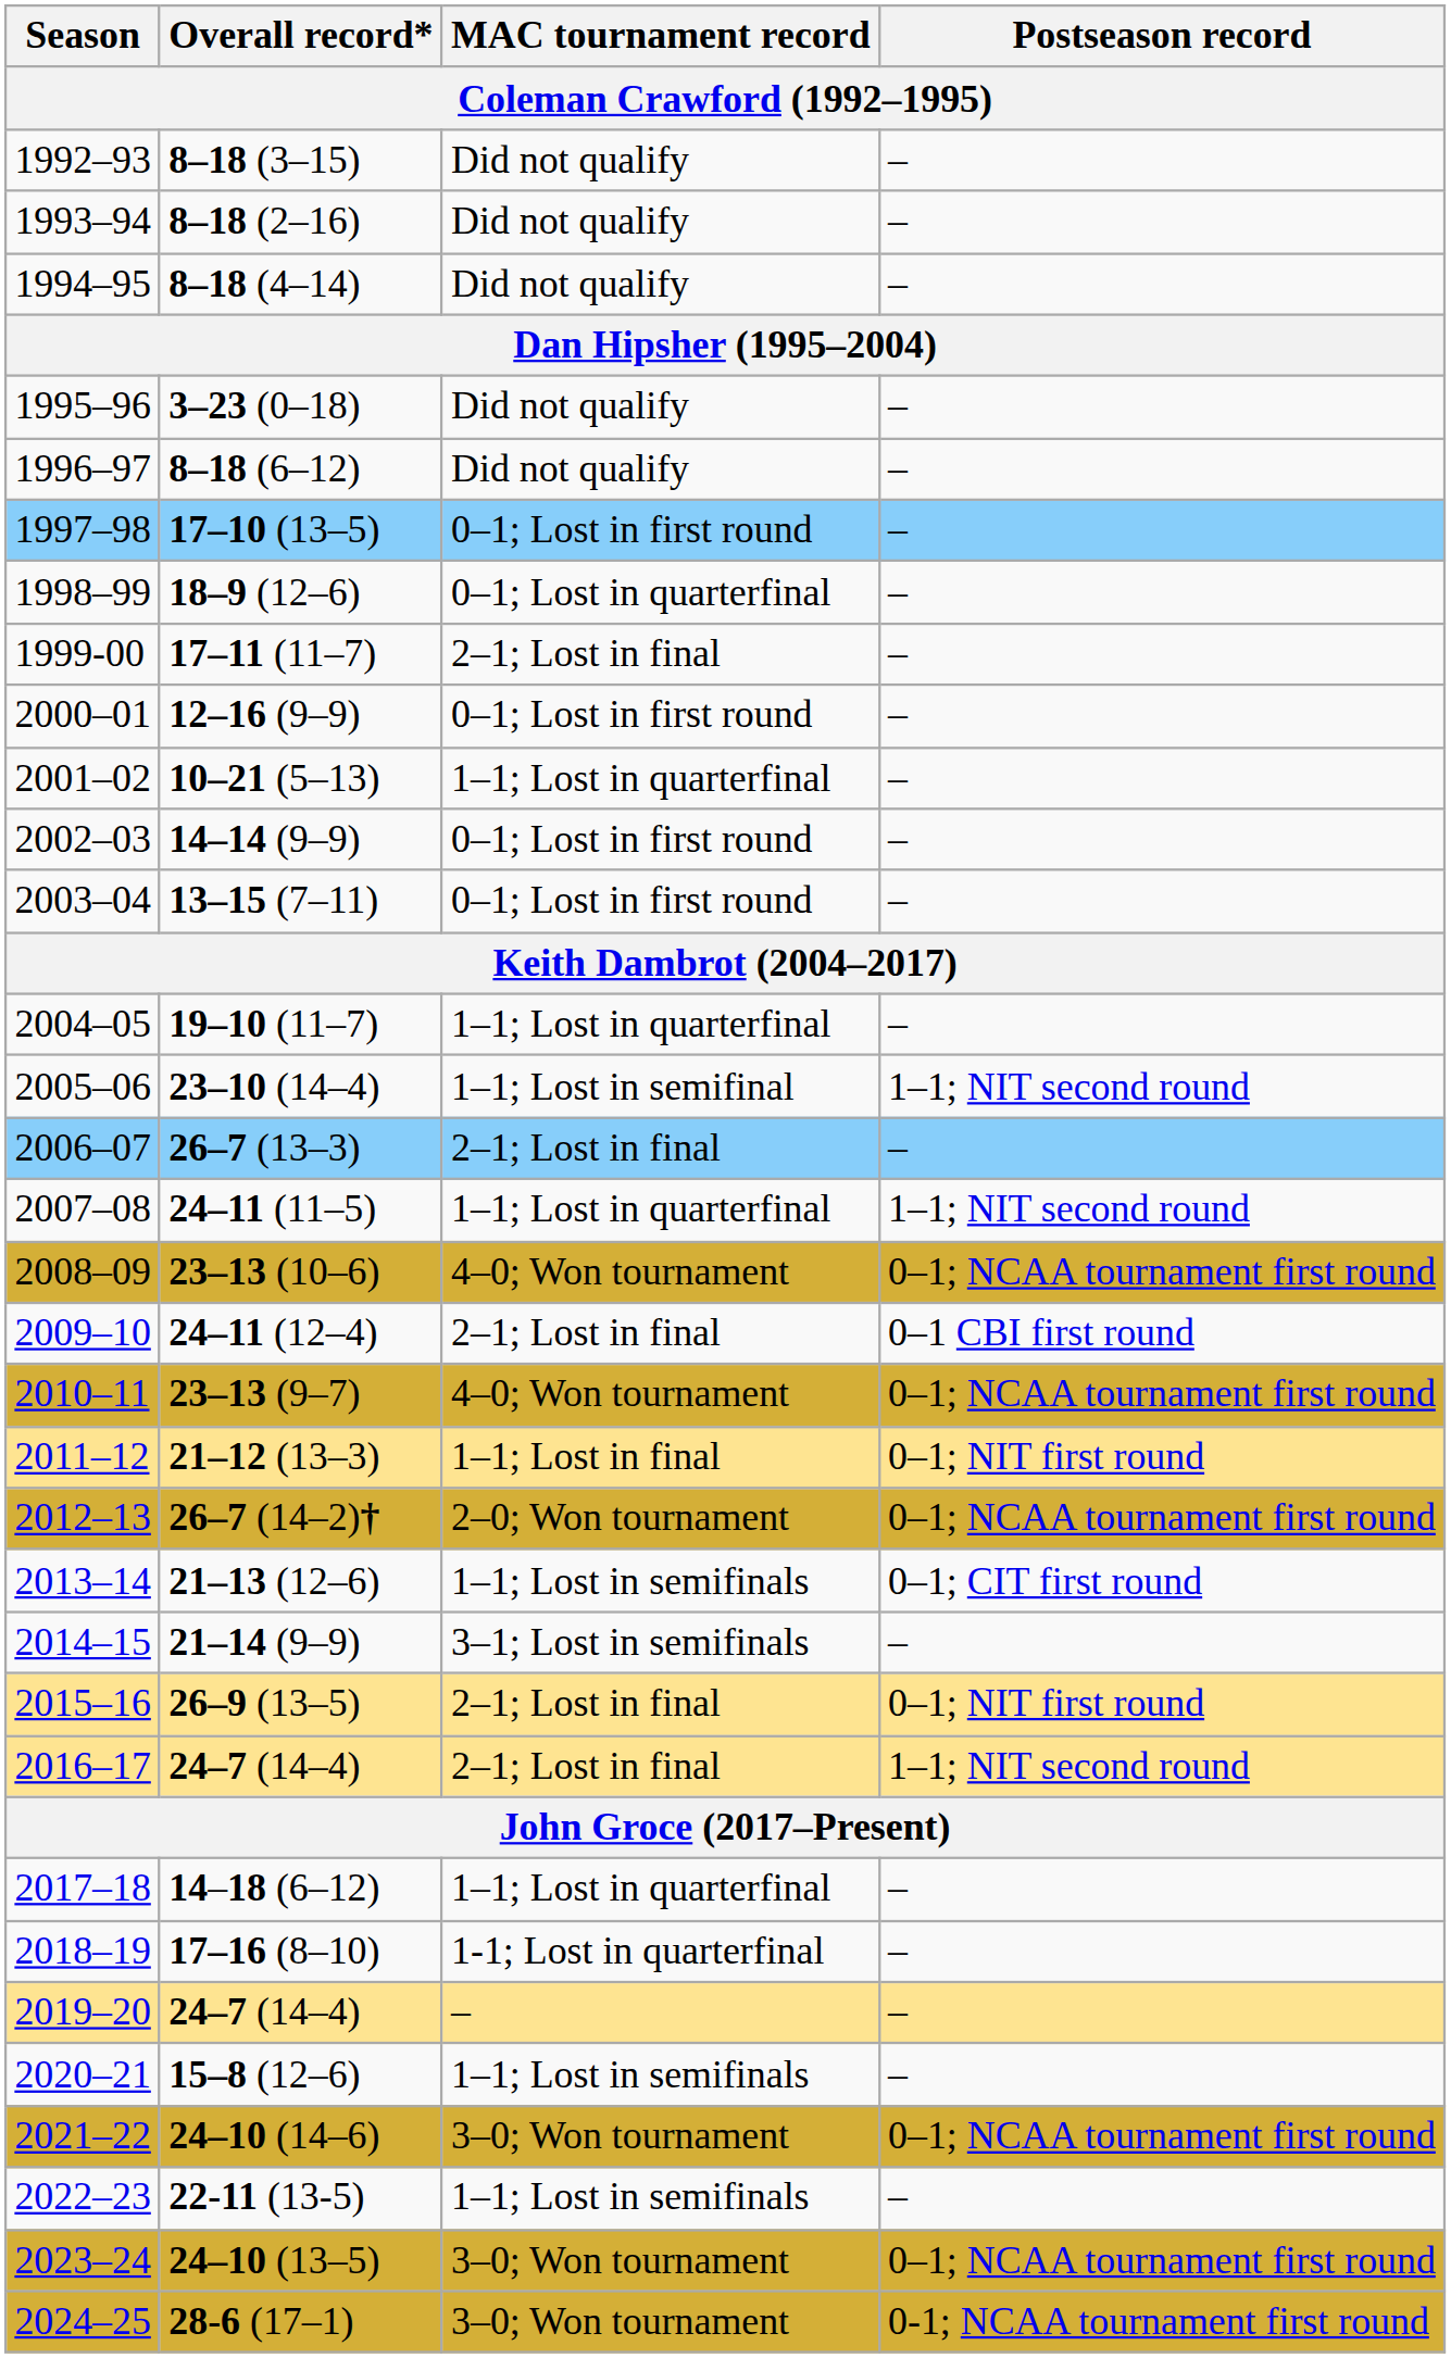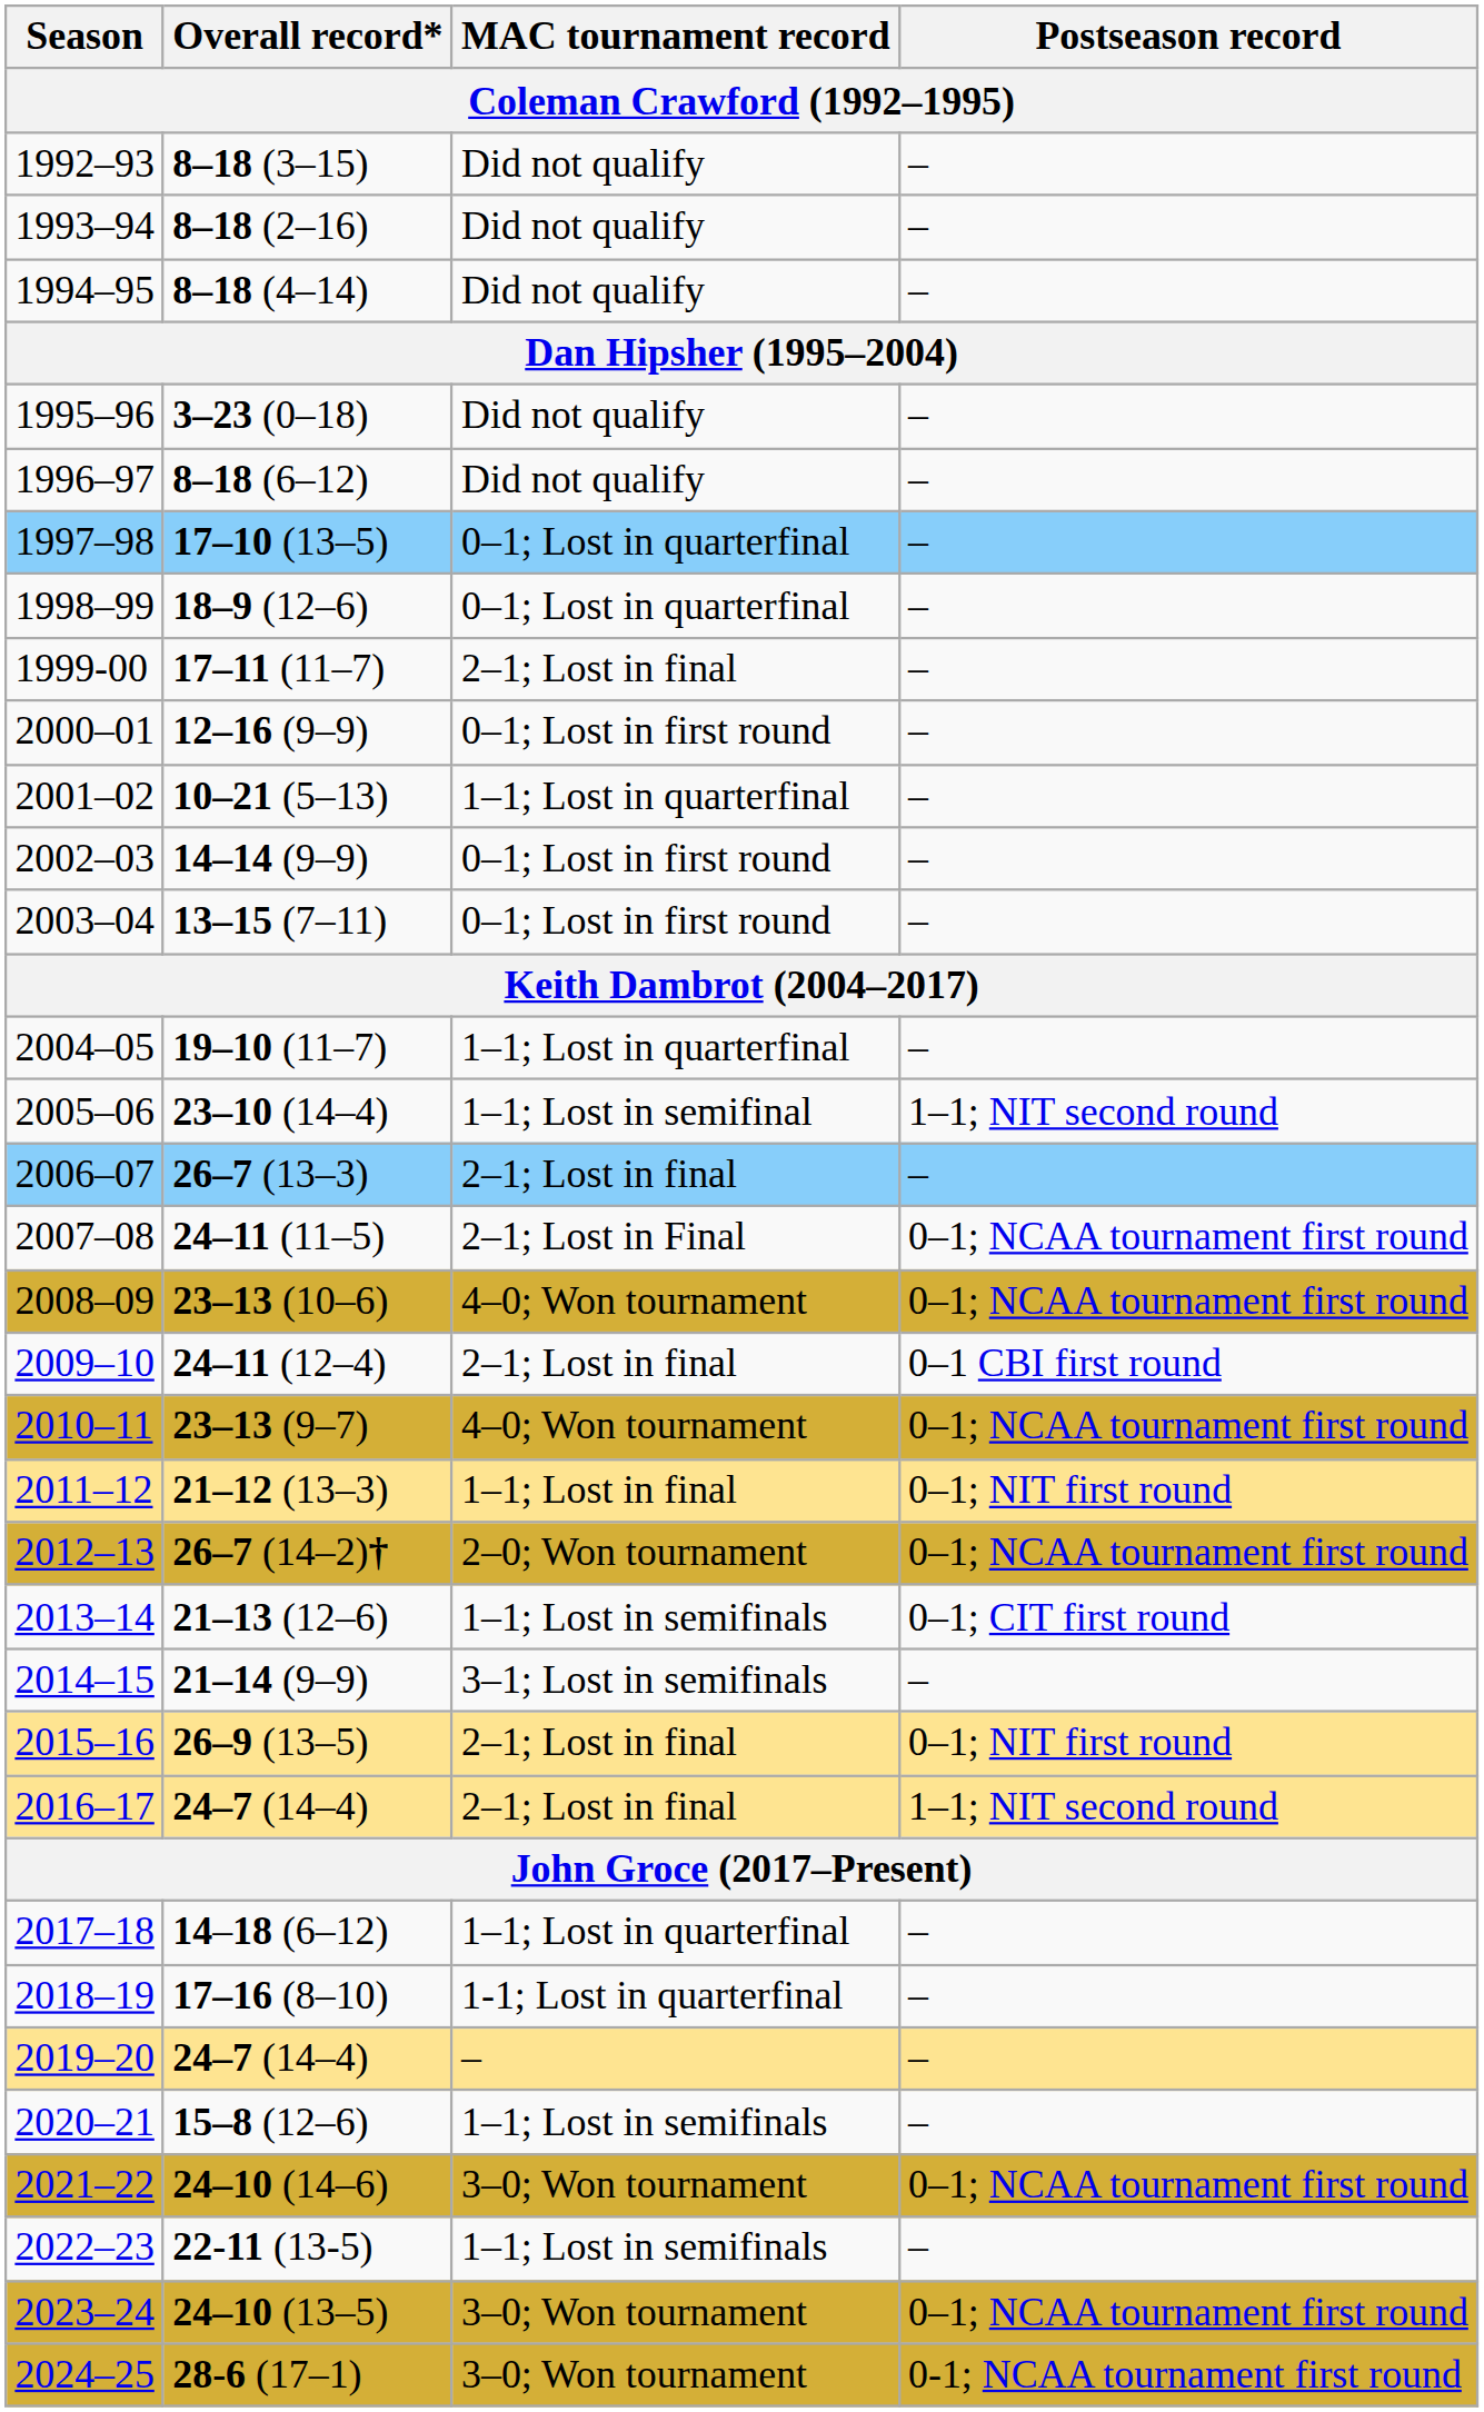1997–98 | MAC tournament record: 0–1; Lost in first round -> 0–1; Lost in quarterfinal
2007–08 | MAC tournament record: 1–1; Lost in quarterfinal -> 2–1; Lost in Final
2007–08 | Postseason record: 1–1; NIT second round -> 0–1; NCAA tournament first round
